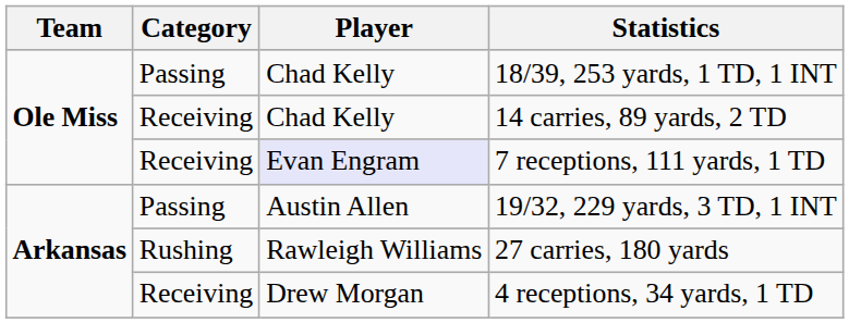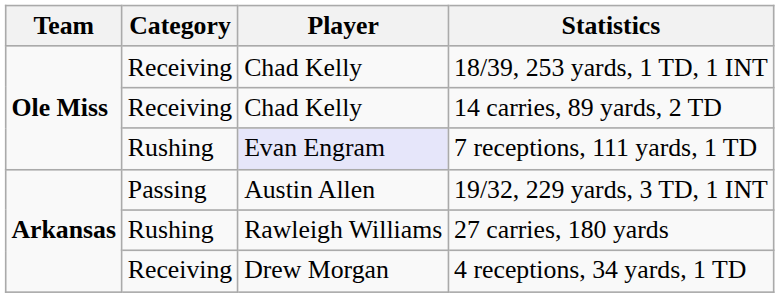18/39, 253 yards, 1 TD, 1 INT | Category: Passing -> Receiving
7 receptions, 111 yards, 1 TD | Category: Receiving -> Rushing
